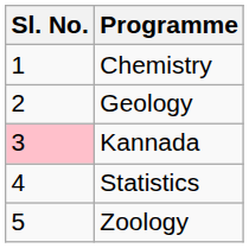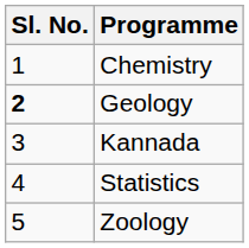Geology | Sl. No.: normal -> bold
Kannada | Sl. No.: pink background -> no background
